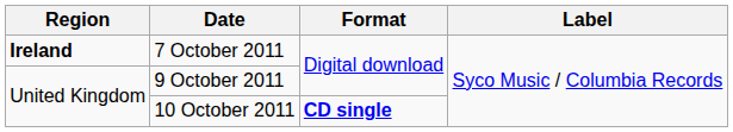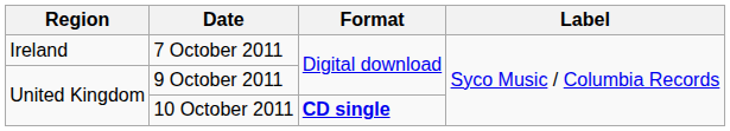7 October 2011 | Region: bold -> normal
